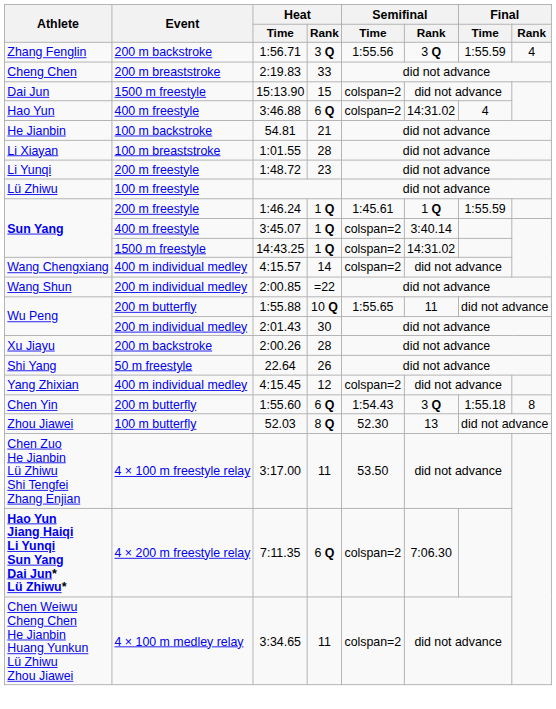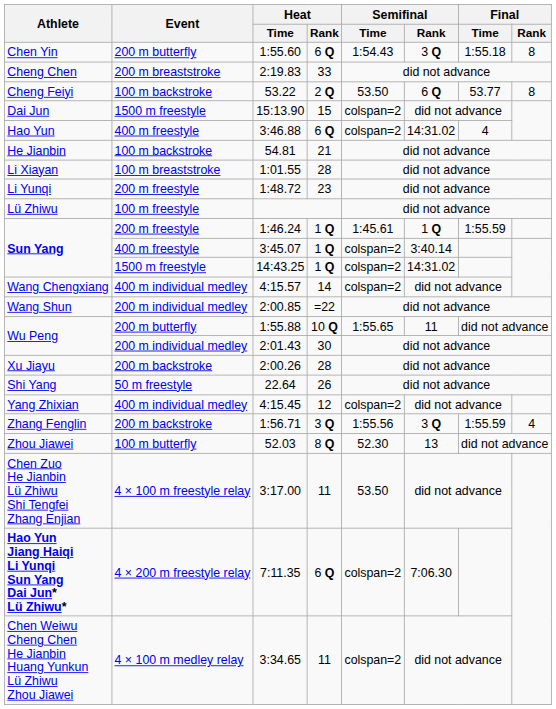rows swapped: 1:55.60 <-> 1:56.71
+ row: Cheng Feiyi | 100 m backstroke | 53.22 | 2 Q | 53.50 | 6 Q | 53.77 | 8
